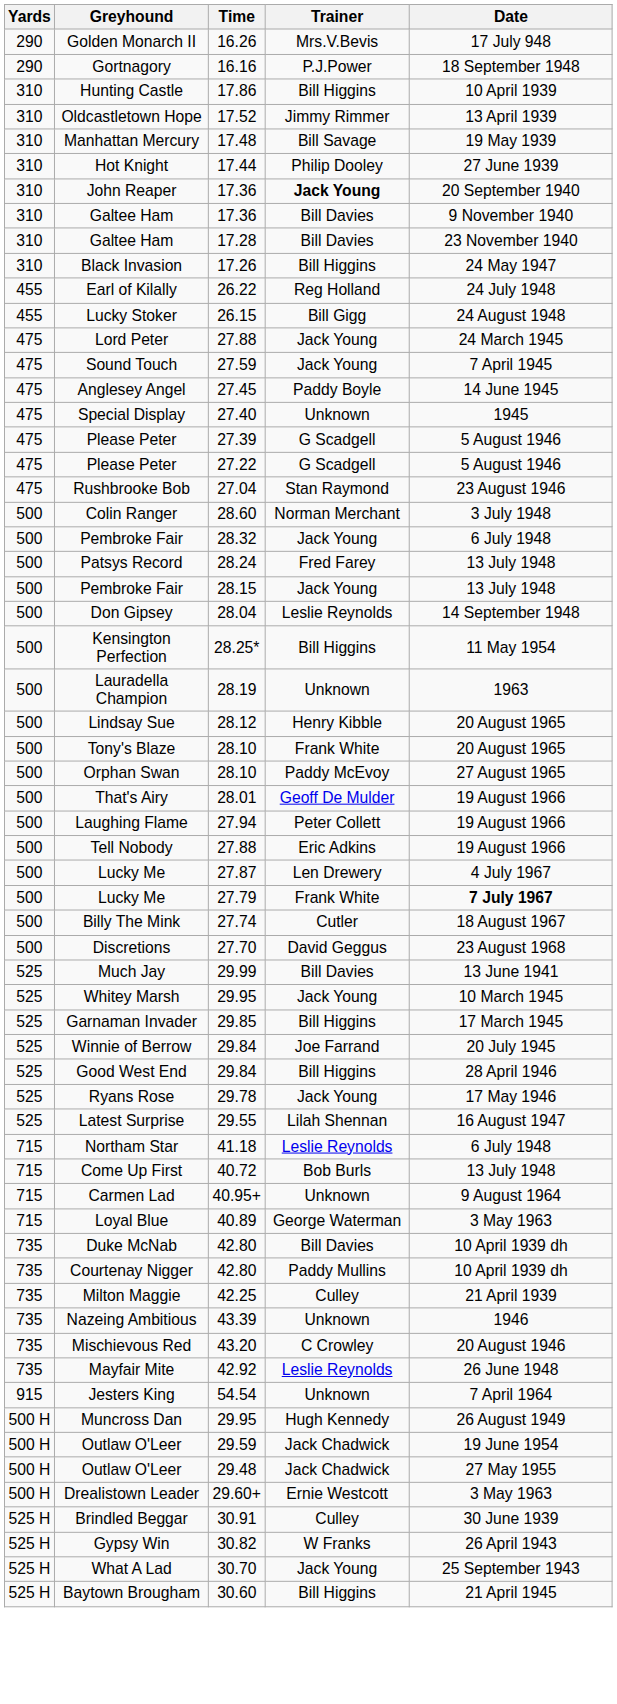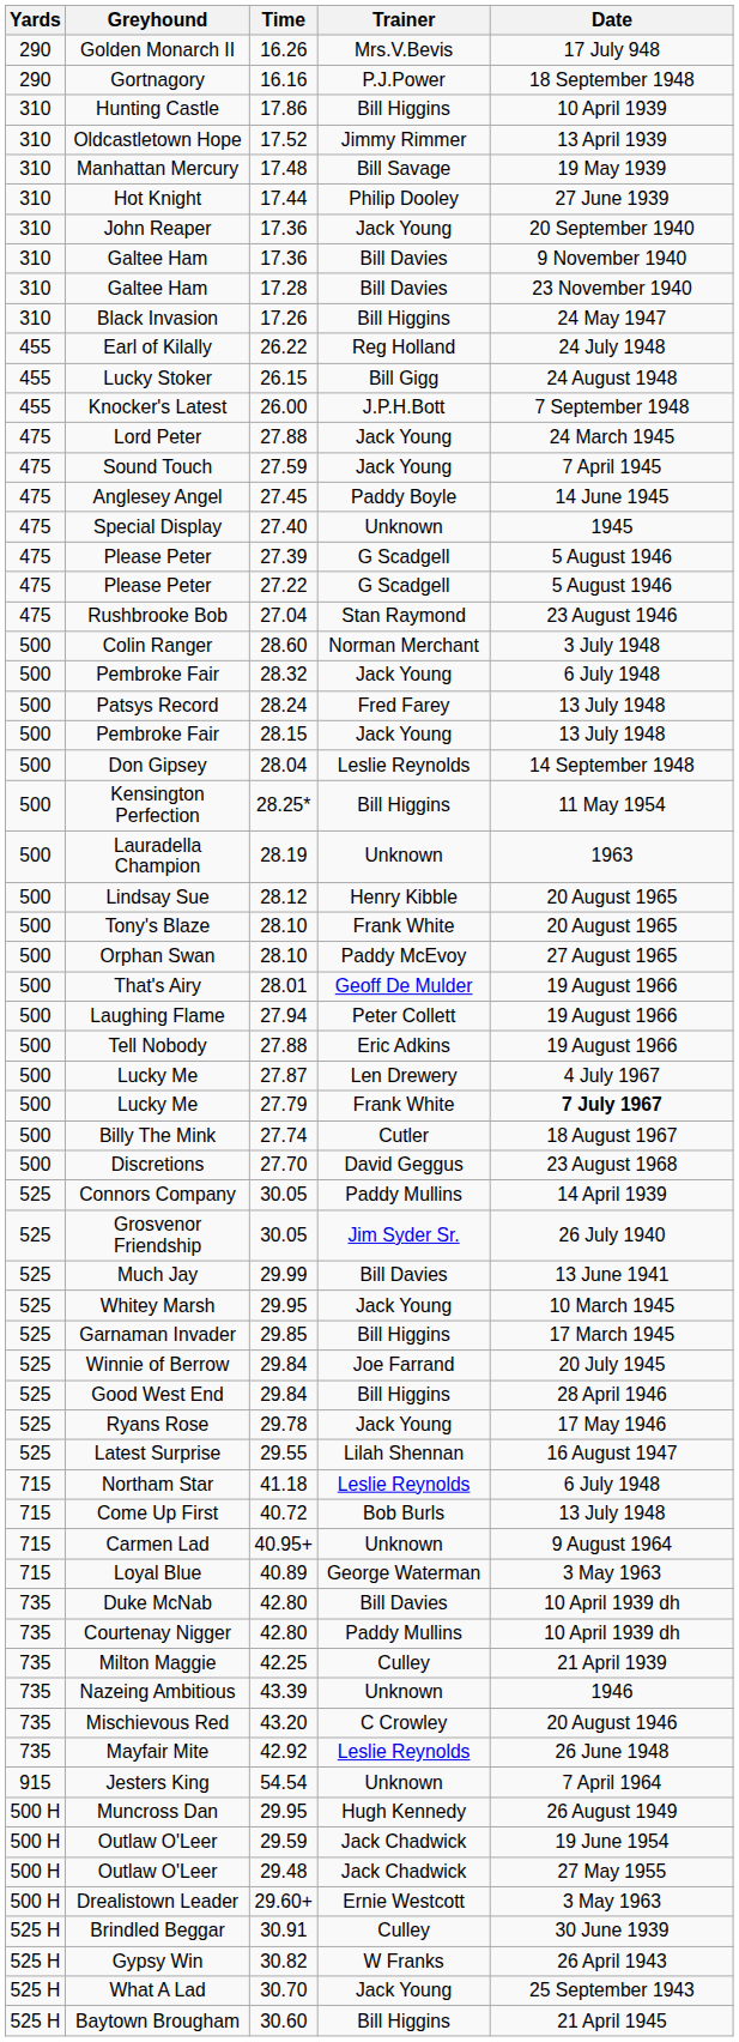John Reaper | Trainer: bold -> normal
+ row: 455 | Knocker's Latest | 26.00 | J.P.H.Bott | 7 September 1948
+ row: 525 | Connors Company | 30.05 | Paddy Mullins | 14 April 1939
+ row: 525 | Grosvenor Friendship | 30.05 | Jim Syder Sr. | 26 July 1940
